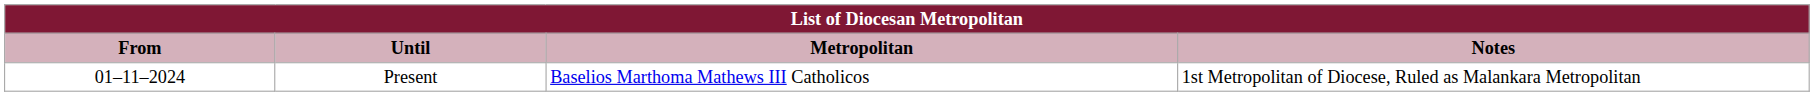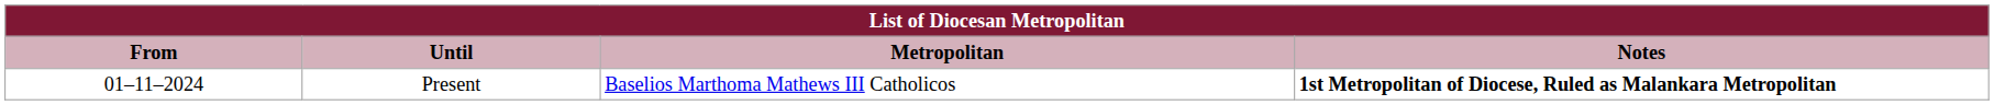Present | Notes: normal -> bold
